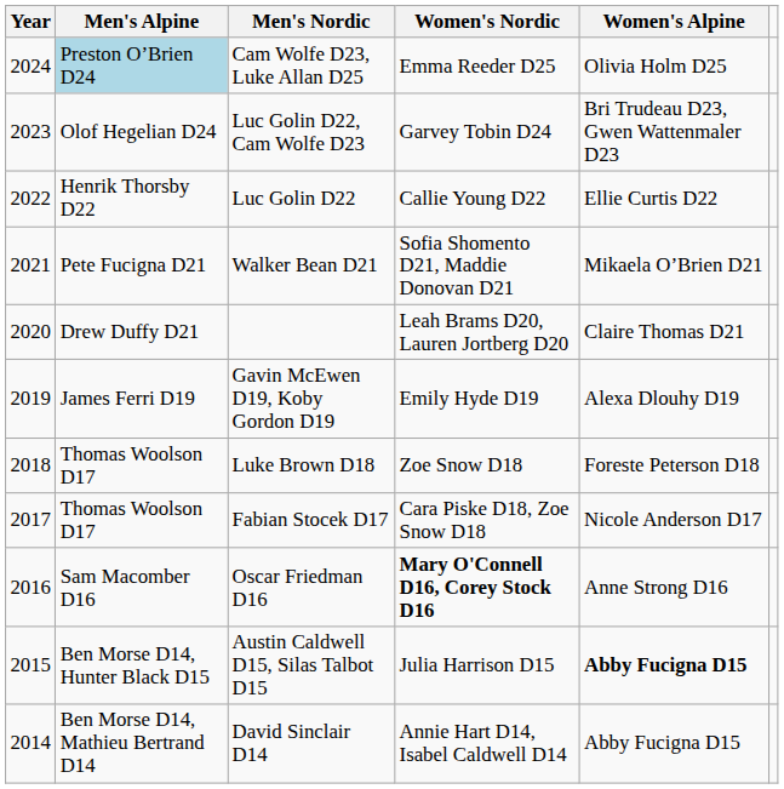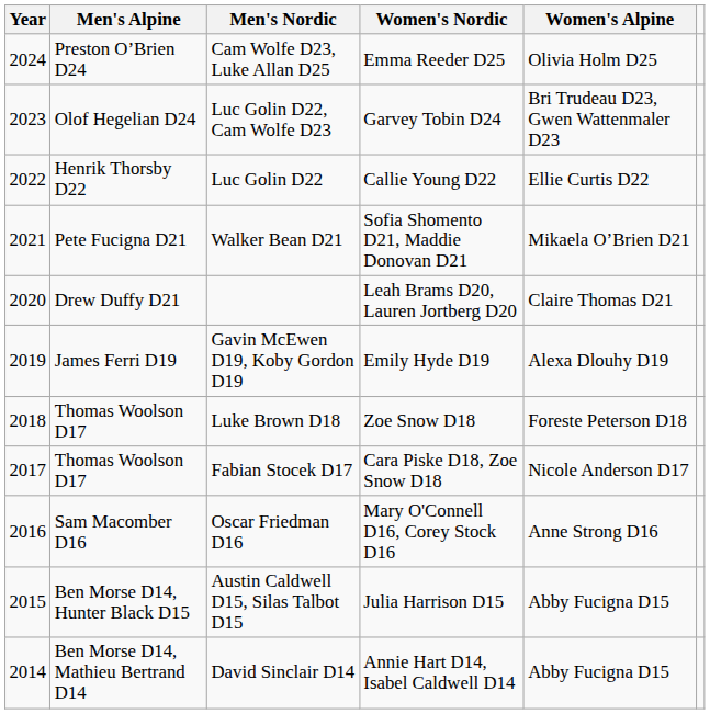Cam Wolfe D23, Luke Allan D25 | Men's Alpine: lightblue background -> no background
Oscar Friedman D16 | Women's Nordic: bold -> normal
Austin Caldwell D15, Silas Talbot D15 | Women's Alpine: bold -> normal
